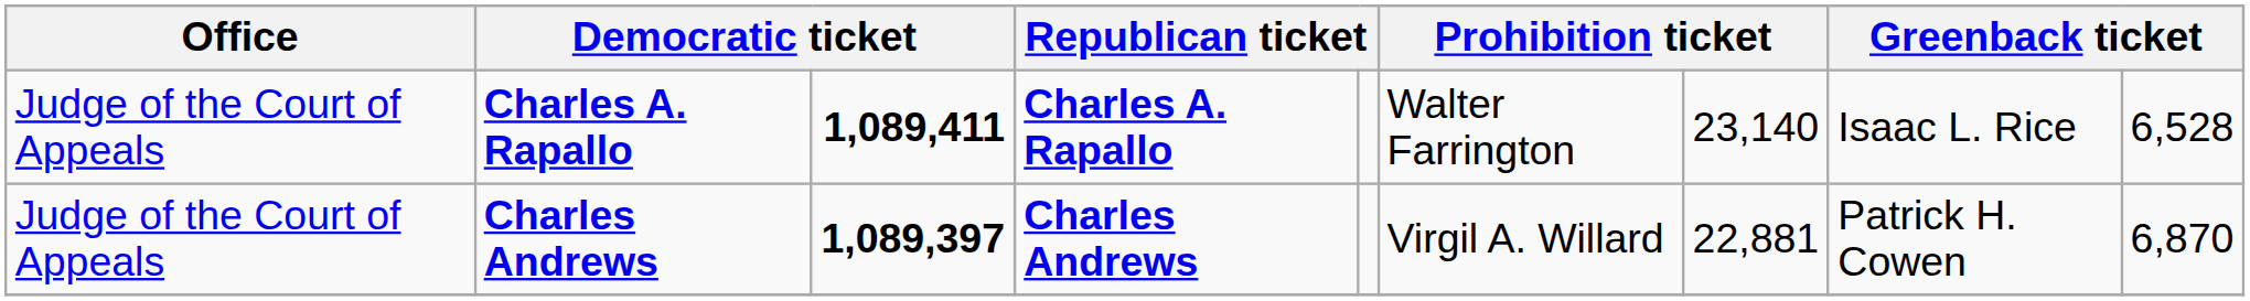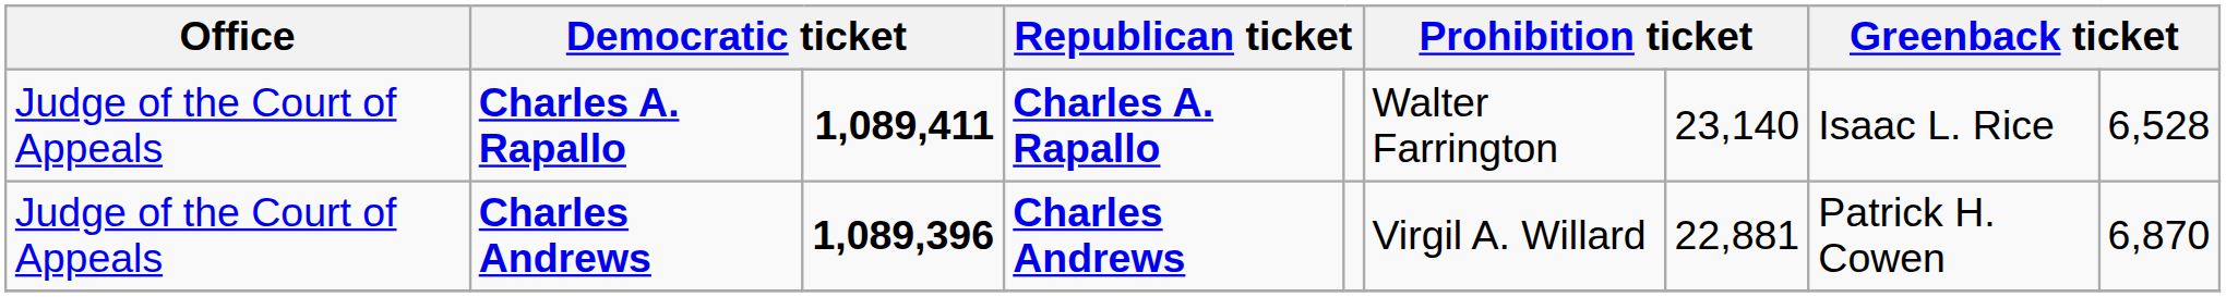row 3 | column 3: 1,089,397 -> 1,089,396
